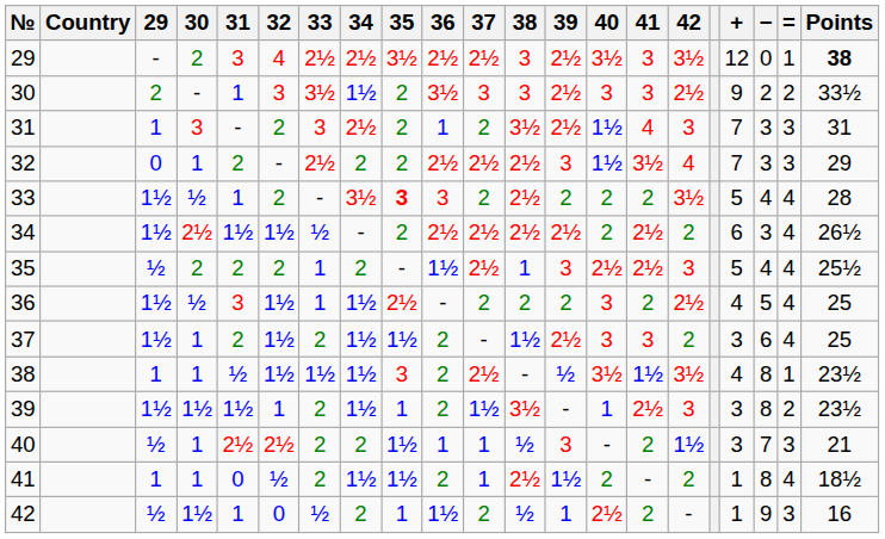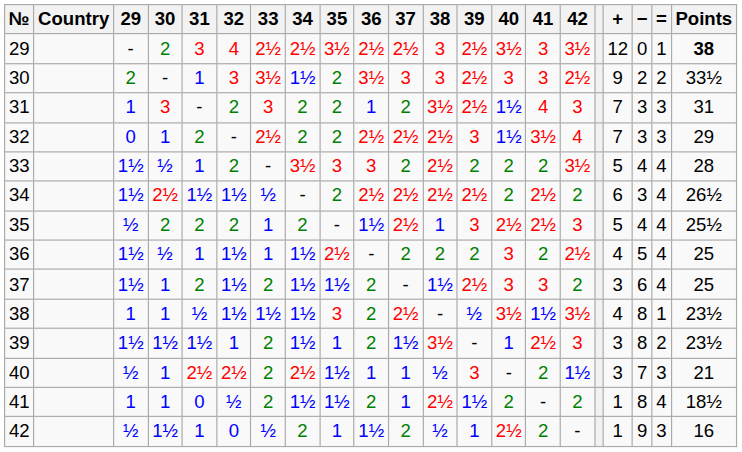row 4 | 34: 2½ -> 2
row 6 | 35: bold -> normal
row 9 | 31: 3 -> 1
row 13 | 34: 2 -> 2½
